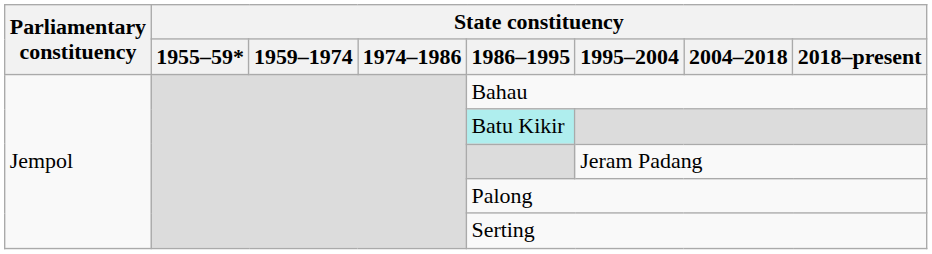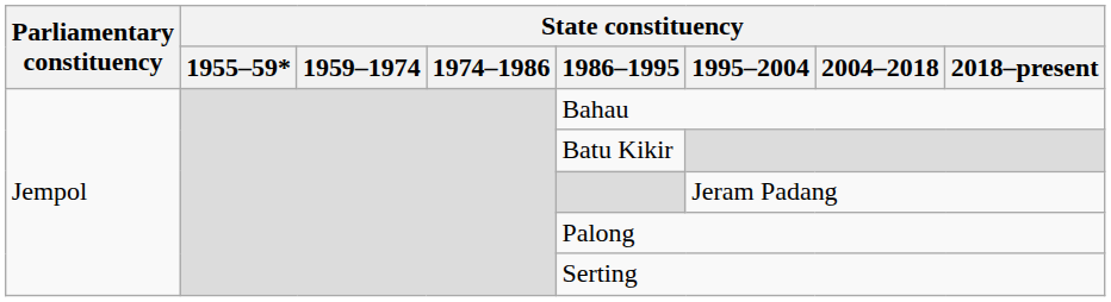row 4 | State constituency / 1986–1995: paleturquoise background -> no background
